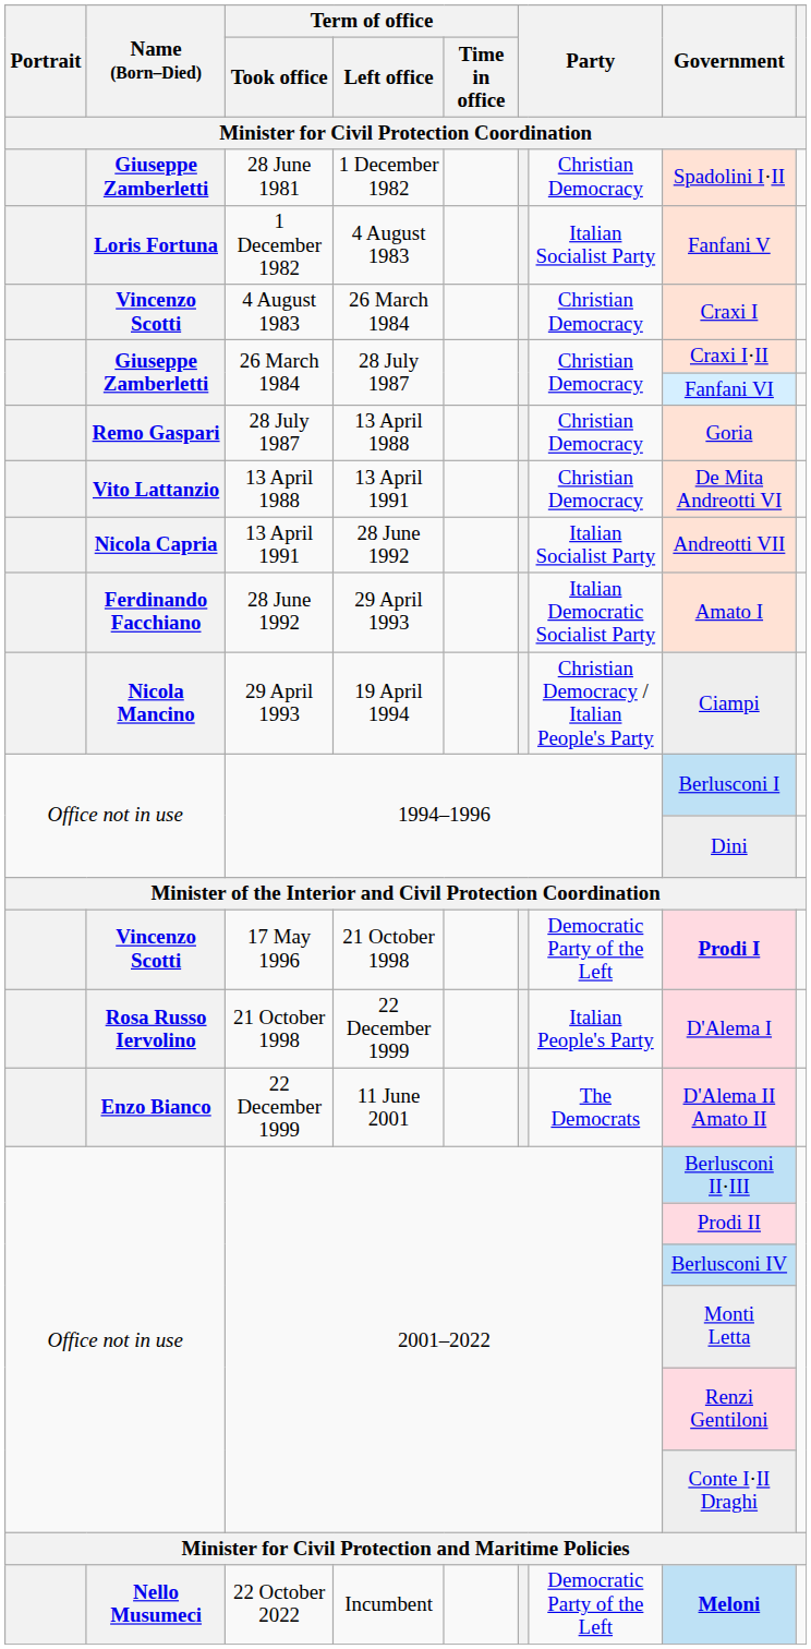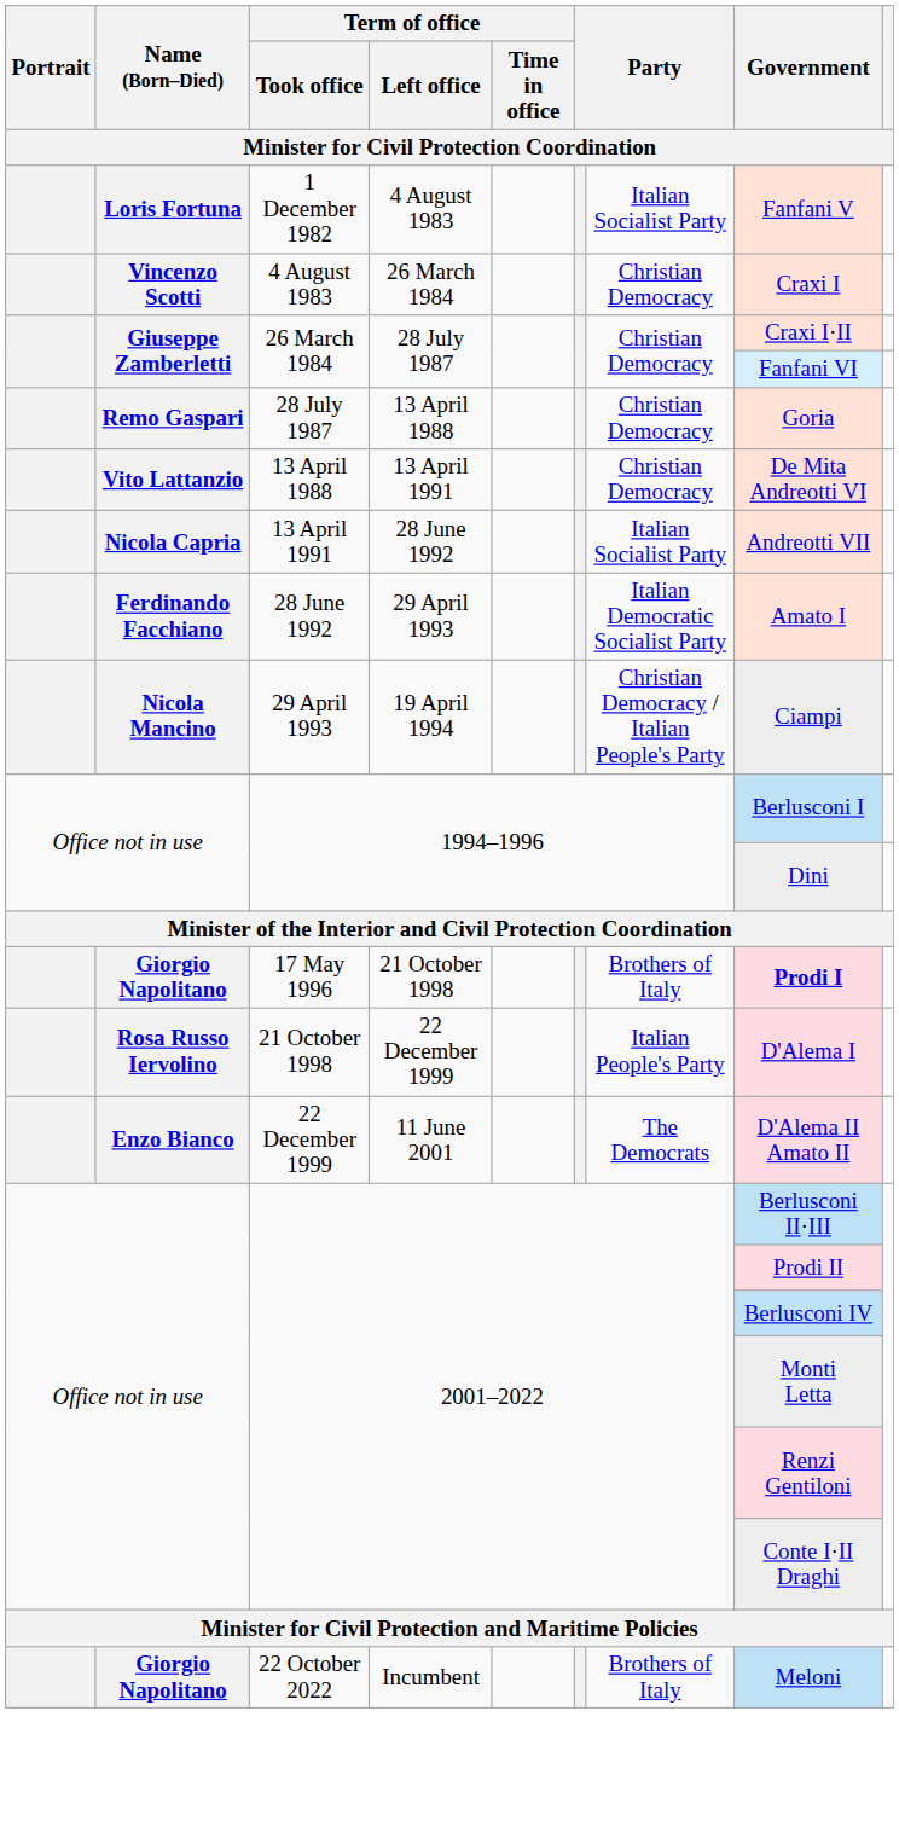- row: Giuseppe Zamberletti | 28 June 1981 | 1 December 1982 | Christian Democracy | Spadolini I·II
17 May 1996 | Name (Born–Died): Vincenzo Scotti -> Giorgio Napolitano
17 May 1996 | column 7: Democratic Party of the Left -> Brothers of Italy
22 October 2022 | Name (Born–Died): Nello Musumeci -> Giorgio Napolitano
22 October 2022 | column 7: Democratic Party of the Left -> Brothers of Italy
22 October 2022 | Government: bold -> normal
